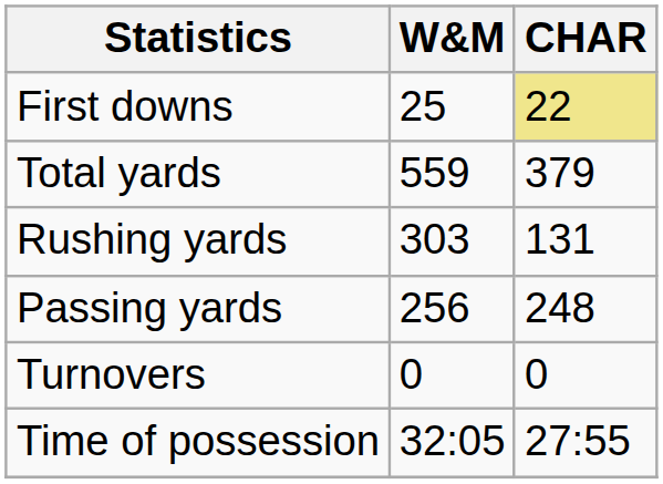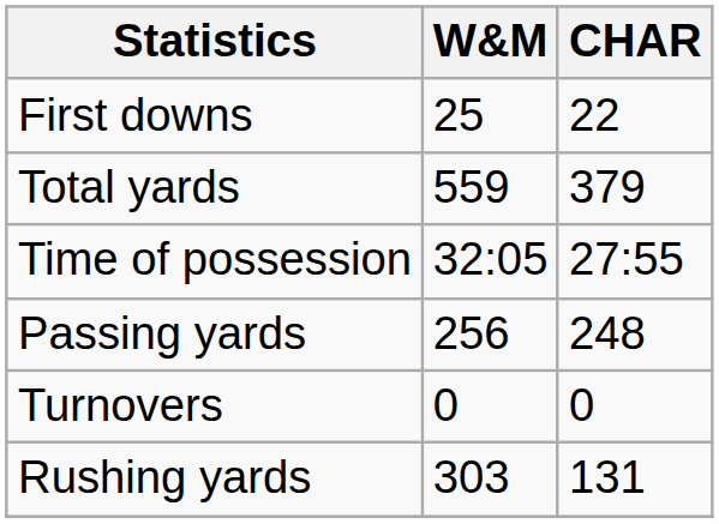First downs | CHAR: khaki background -> no background
rows swapped: Rushing yards <-> Time of possession
